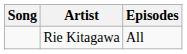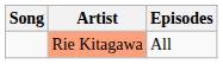row 2 | Artist: no background -> lightsalmon background
